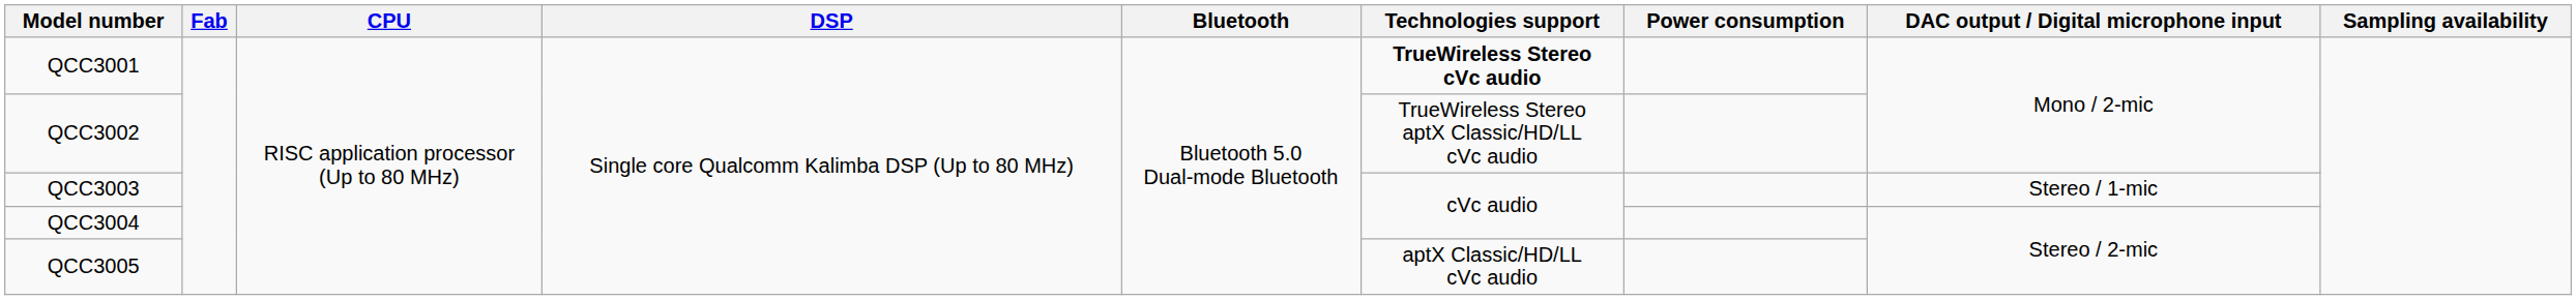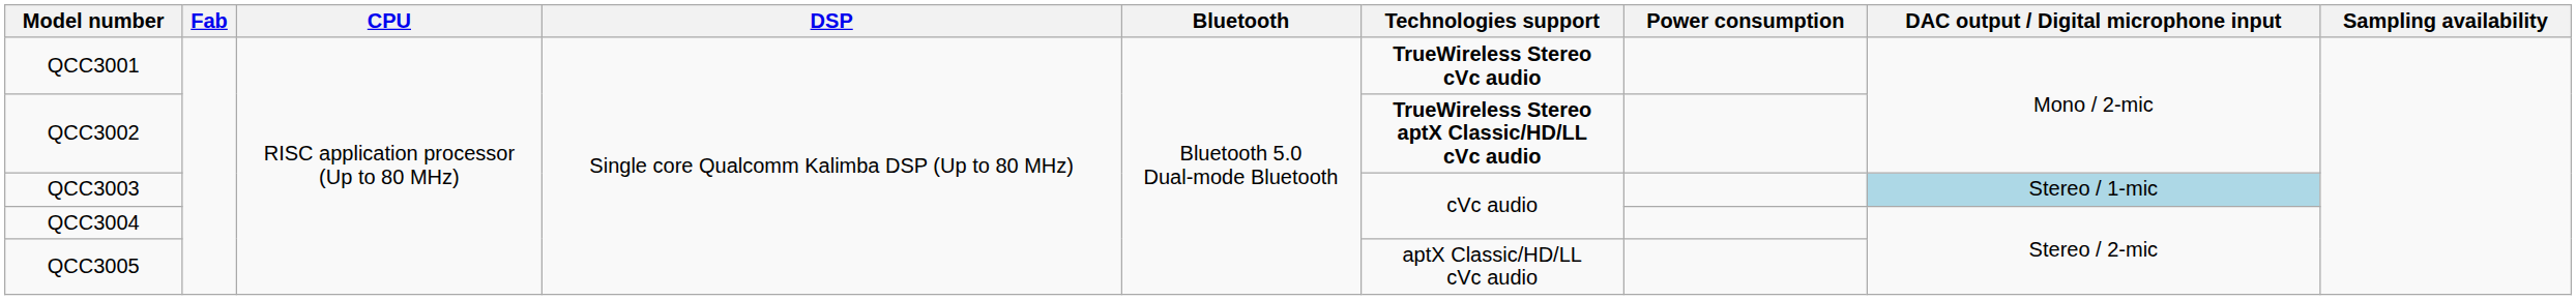QCC3002 | Technologies support: normal -> bold
QCC3003 | DAC output / Digital microphone input: no background -> lightblue background
